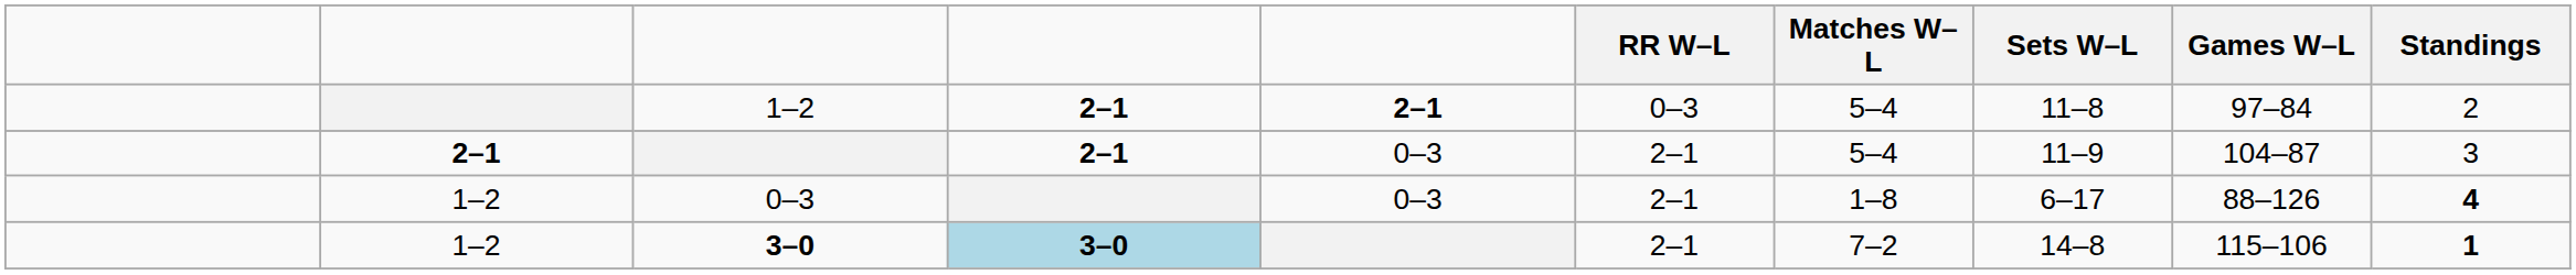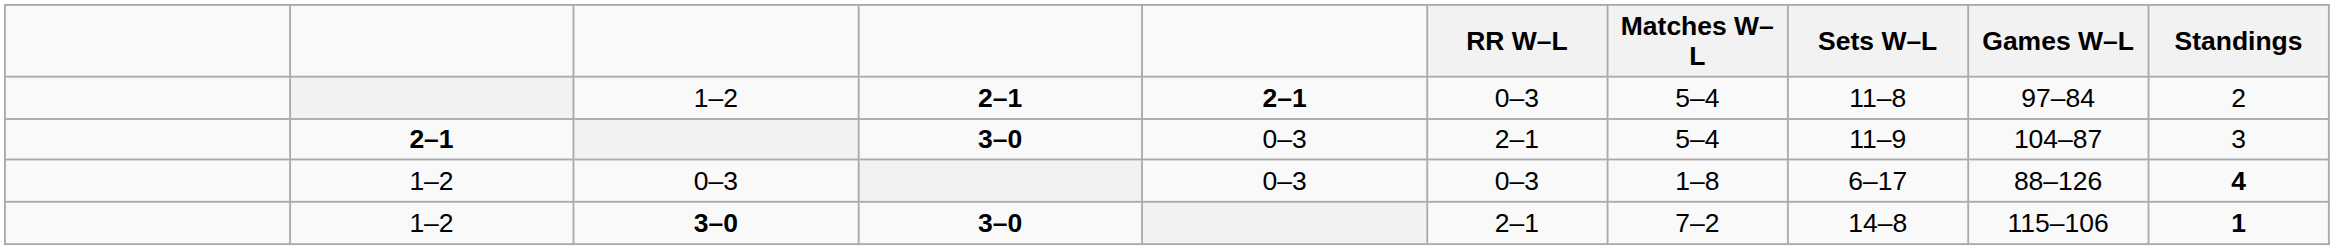row 3 | column 4: 2–1 -> 3–0
row 4 | RR W–L: 2–1 -> 0–3
row 5 | column 4: lightblue background -> no background
